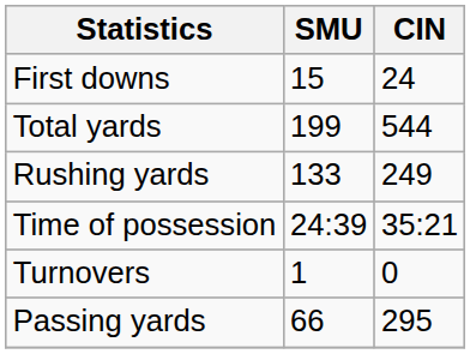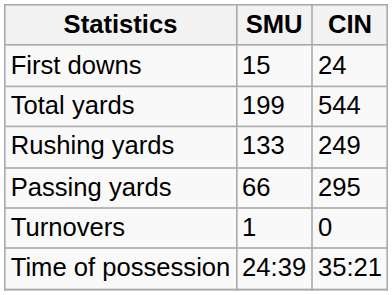rows swapped: Passing yards <-> Time of possession
